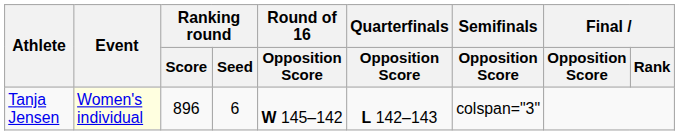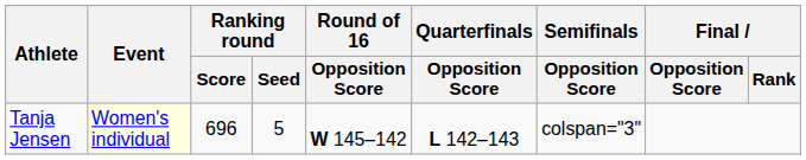Tanja Jensen | Ranking round / Score: 896 -> 696
Tanja Jensen | Ranking round / Seed: 6 -> 5
